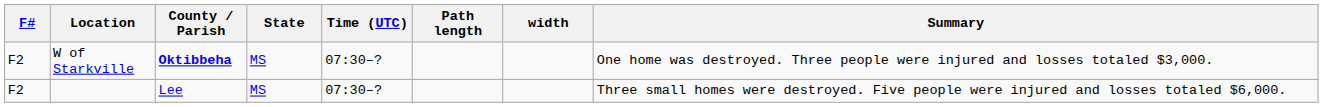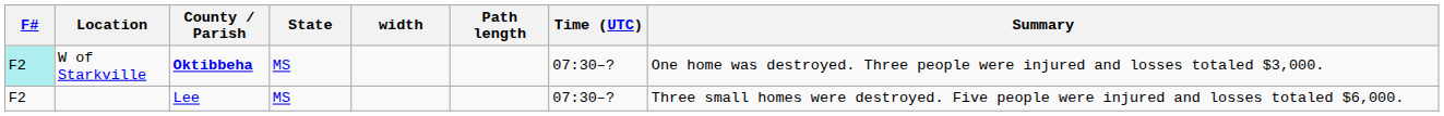columns swapped: Time (UTC) <-> width
W of Starkville | F#: no background -> paleturquoise background
